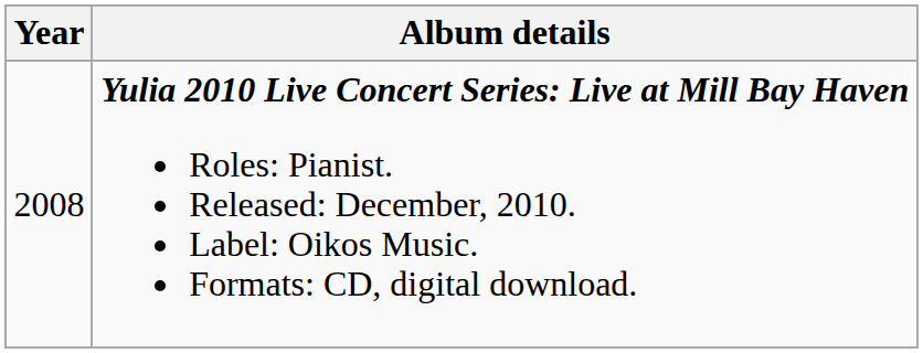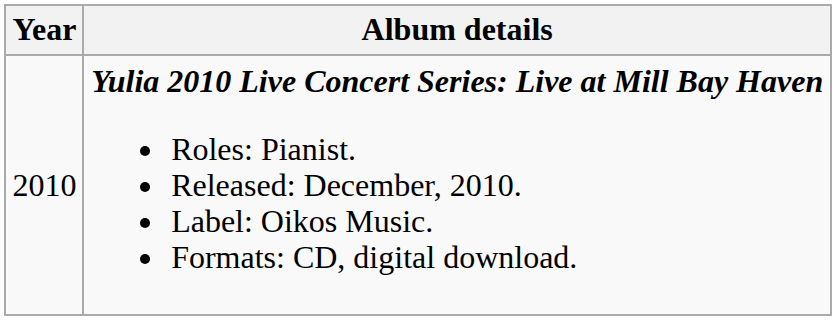row 2 | Year: 2008 -> 2010
